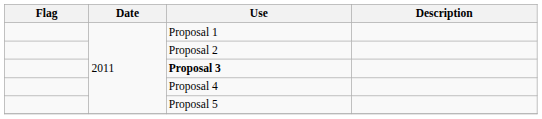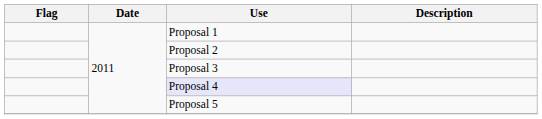Proposal 3 | Use: bold -> normal
Proposal 4 | Use: no background -> lavender background
